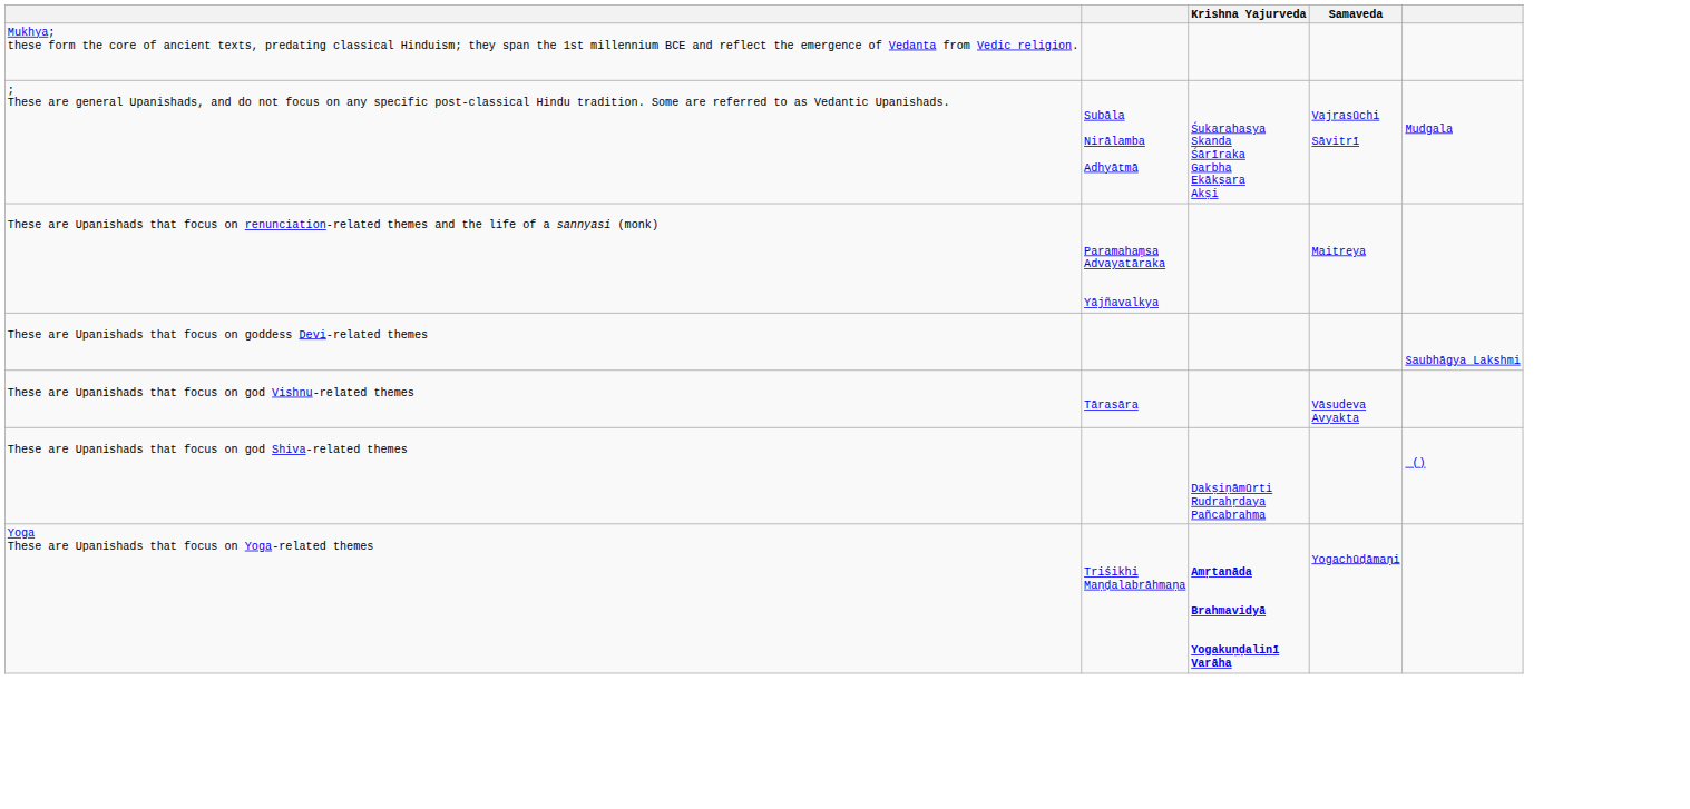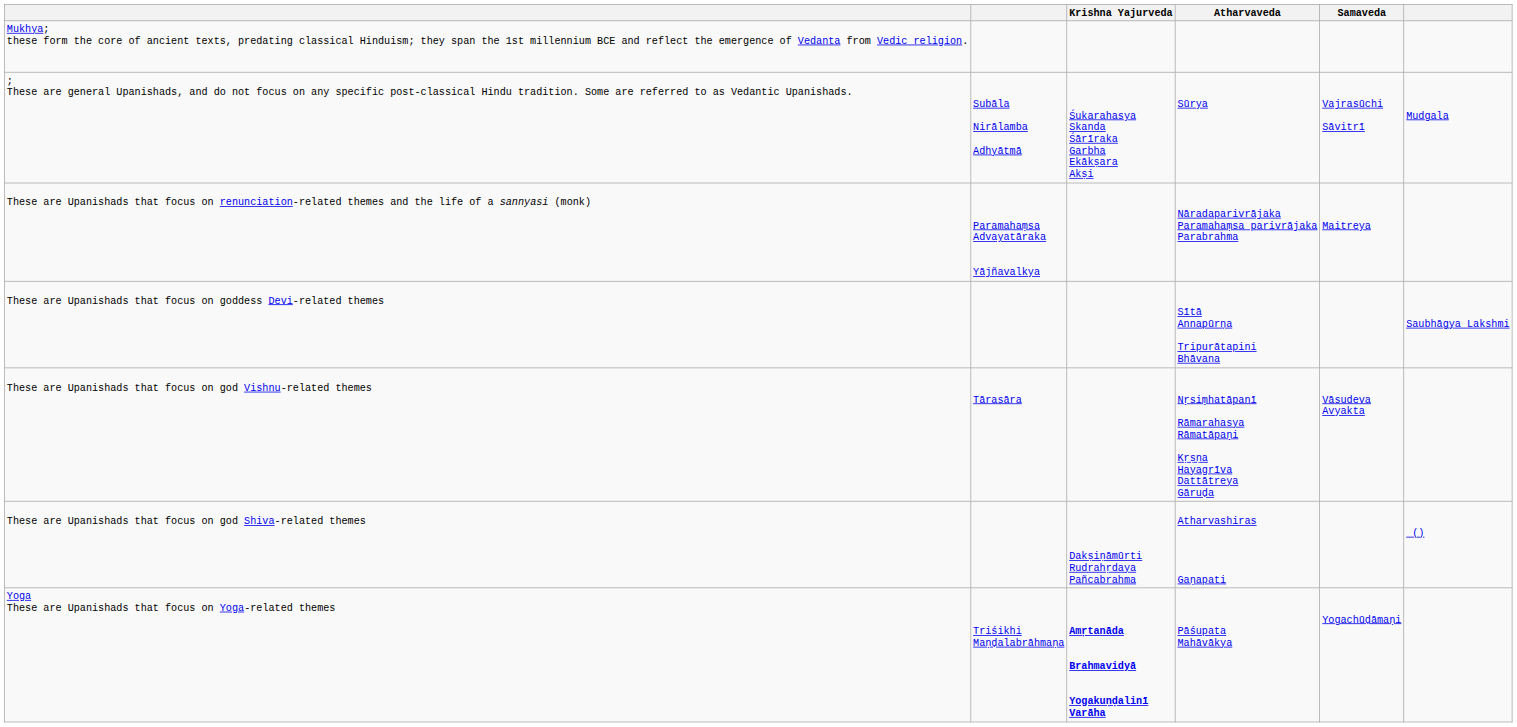+ column: Atharvaveda | Sūrya | Nāradaparivrājaka Paramahaṃsa parivrājaka Parabrahma | Sītā Annapūrṇa Tripurātapini Bhāvana | Nṛsiṃhatāpanī Rāmarahasya Rāmatāpaṇi Kṛṣṇa Hayagrīva Dattātreya Gāruḍa | Atharvashiras Gaṇapati | Pāśupata Mahāvākya
